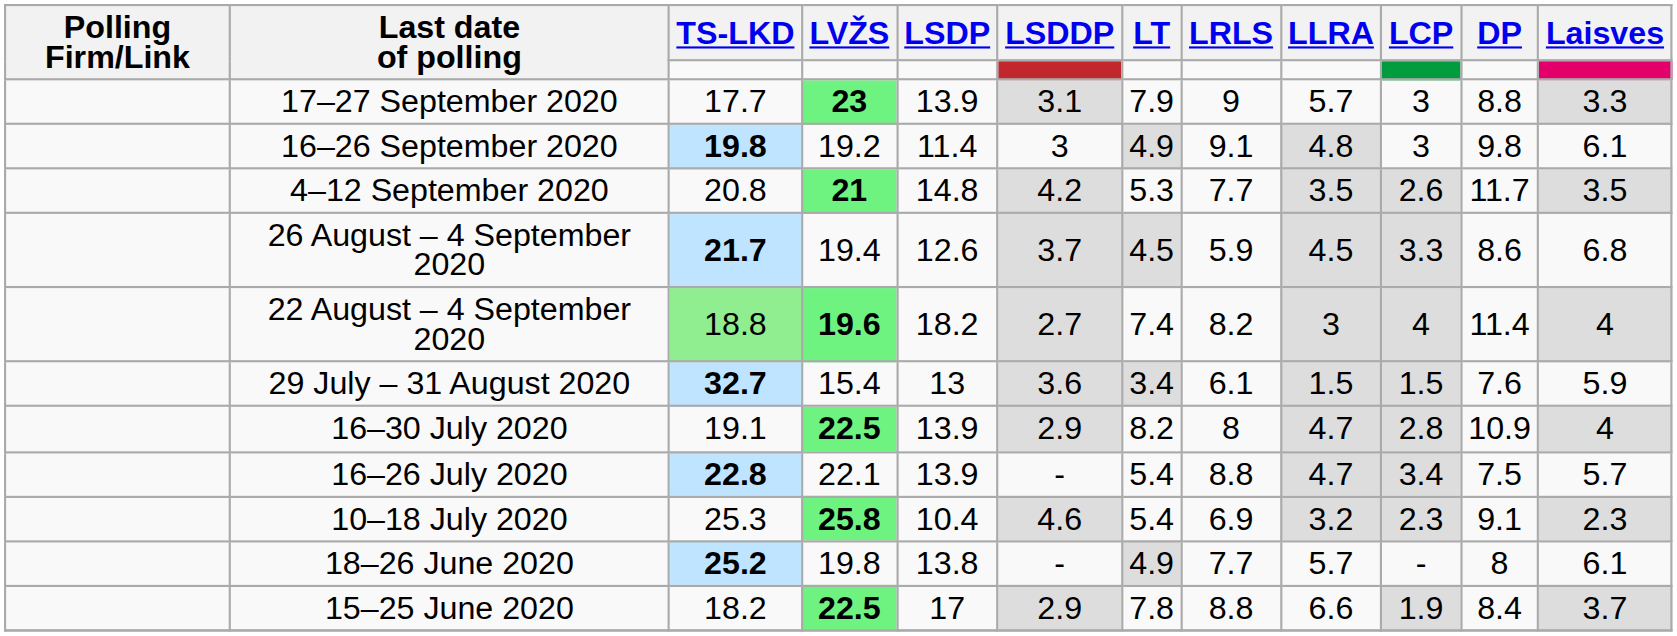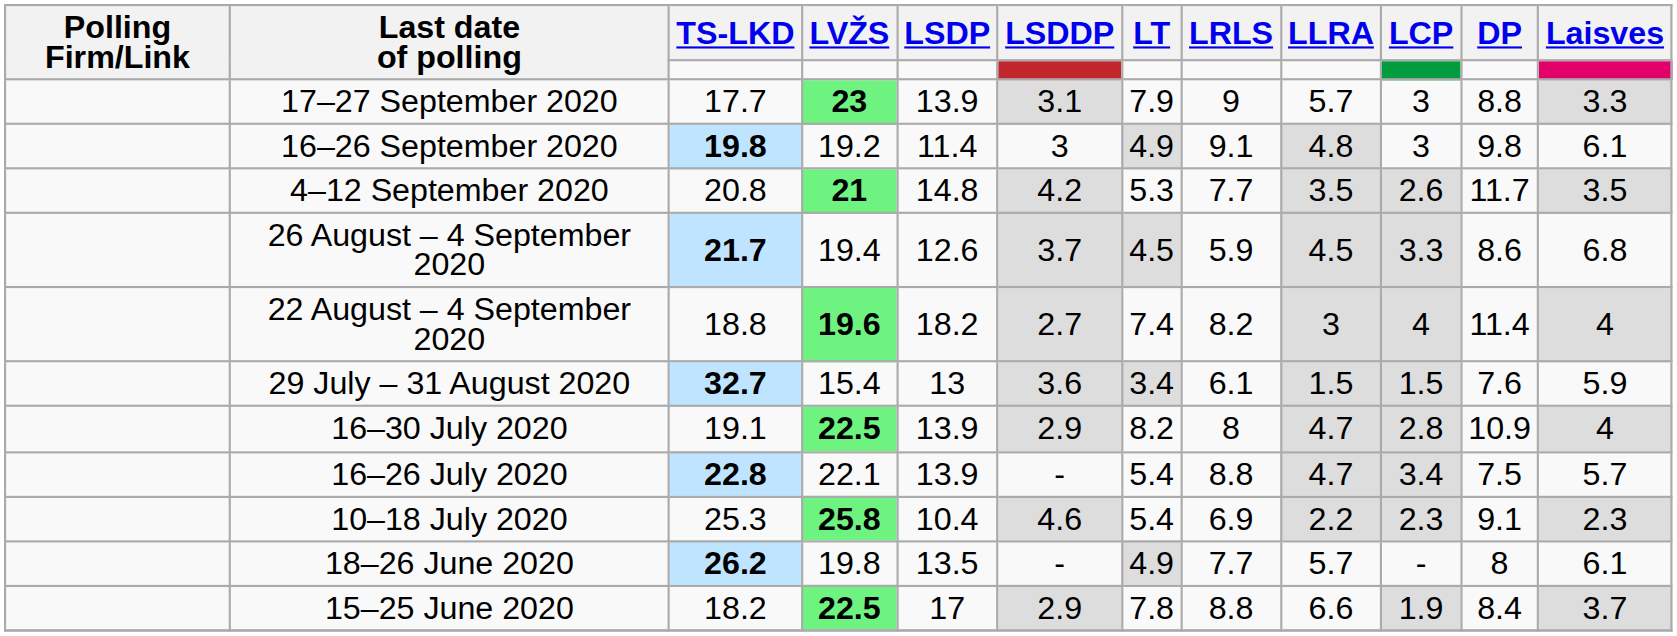22 August – 4 September 2020 | TS-LKD: lightgreen background -> no background
10–18 July 2020 | LLRA: 3.2 -> 2.2
18–26 June 2020 | TS-LKD: 25.2 -> 26.2
18–26 June 2020 | LSDP: 13.8 -> 13.5
